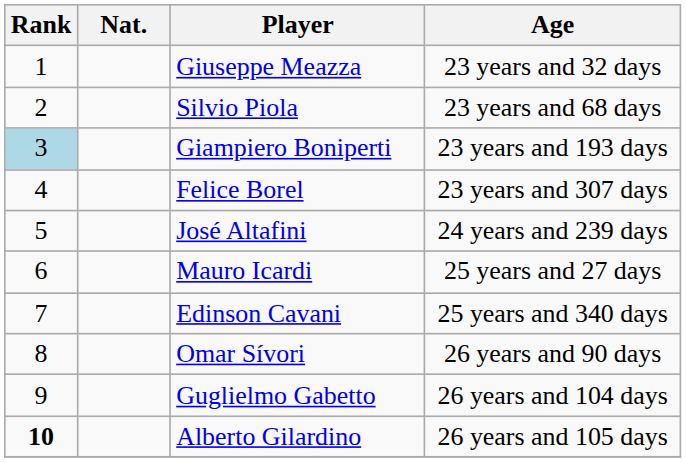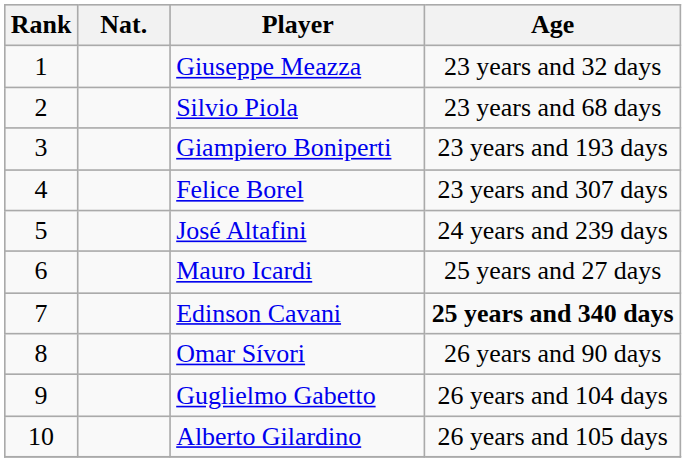Giampiero Boniperti | Rank: lightblue background -> no background
Edinson Cavani | Age: normal -> bold
Alberto Gilardino | Rank: bold -> normal
